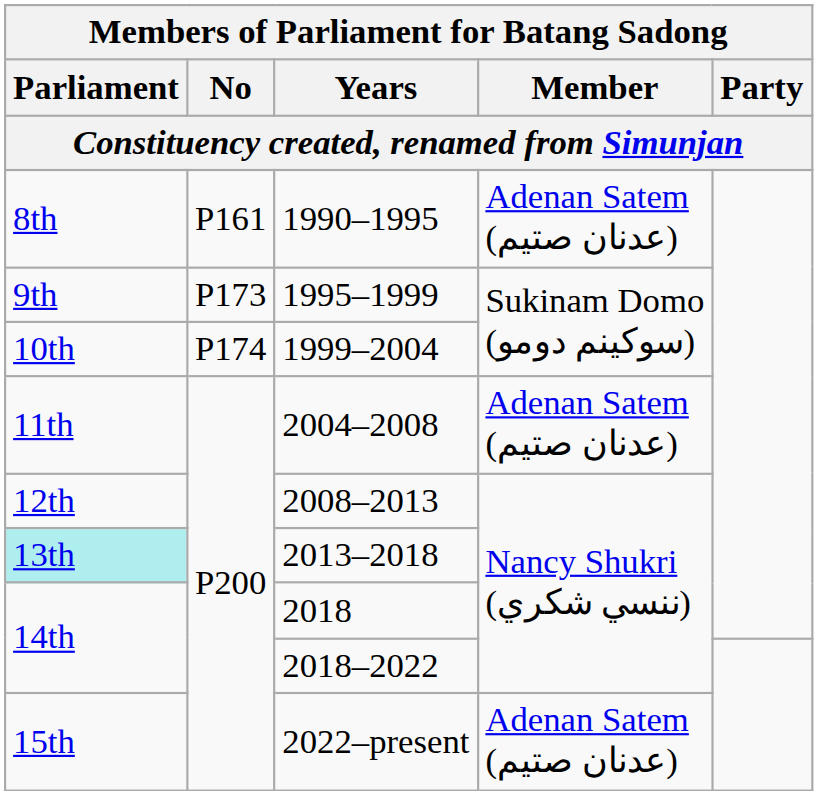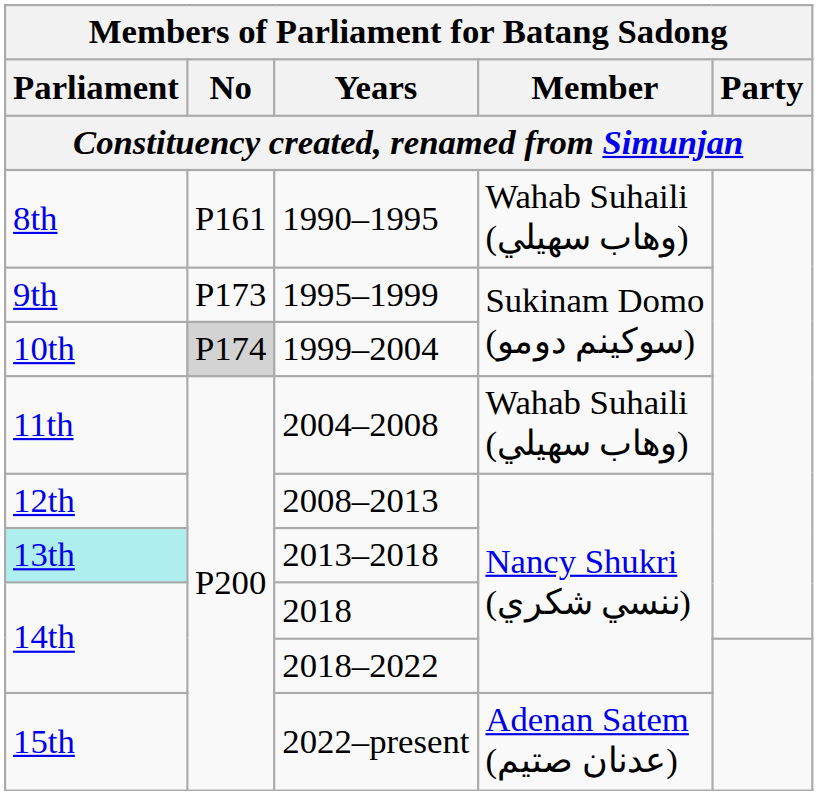1990–1995 | Member: Adenan Satem (عدنان صتيم) -> Wahab Suhaili (وهاب سهيلي)
1999–2004 | No: no background -> lightgrey background
2004–2008 | Member: Adenan Satem (عدنان صتيم) -> Wahab Suhaili (وهاب سهيلي)
